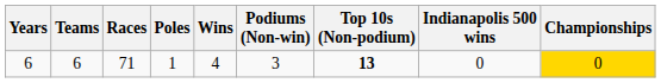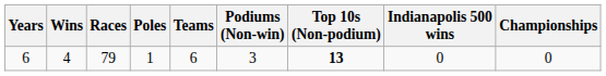columns swapped: Teams <-> Wins
row 2 | Races: 71 -> 79
row 2 | Championships: gold background -> no background
